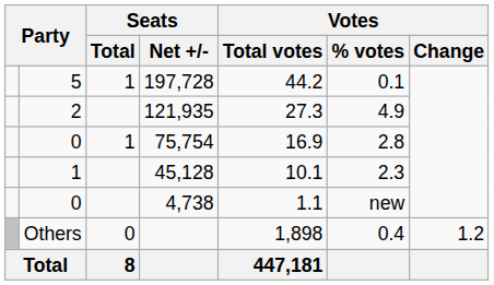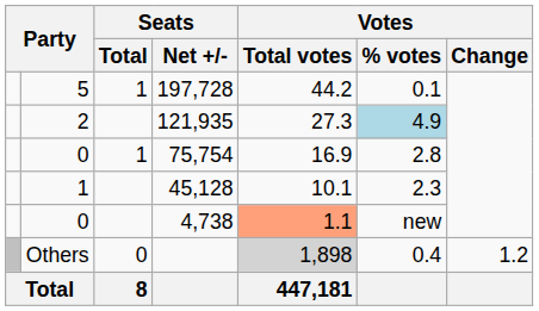2 | Votes / % votes: no background -> lightblue background
0 / 4,738 | Votes / Total votes: no background -> lightsalmon background
Others | Votes / Total votes: no background -> lightgrey background
